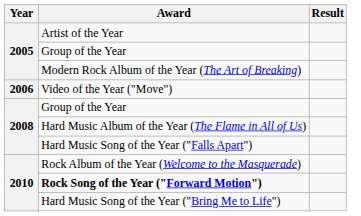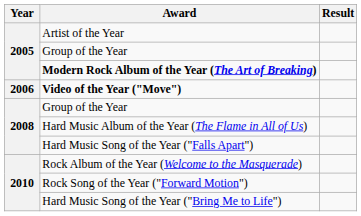Modern Rock Album of the Year (The Art of Breaking) | Award: normal -> bold
Video of the Year ("Move") | Award: normal -> bold
Rock Song of the Year ("Forward Motion") | Award: bold -> normal
